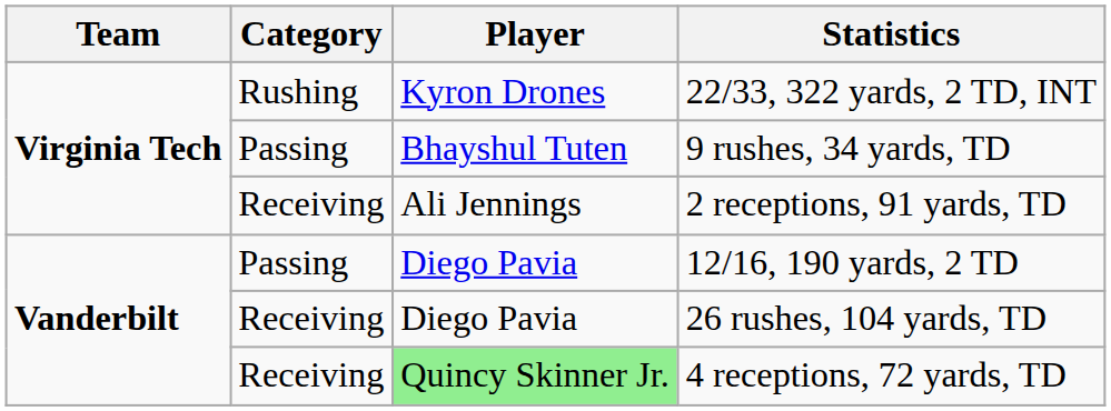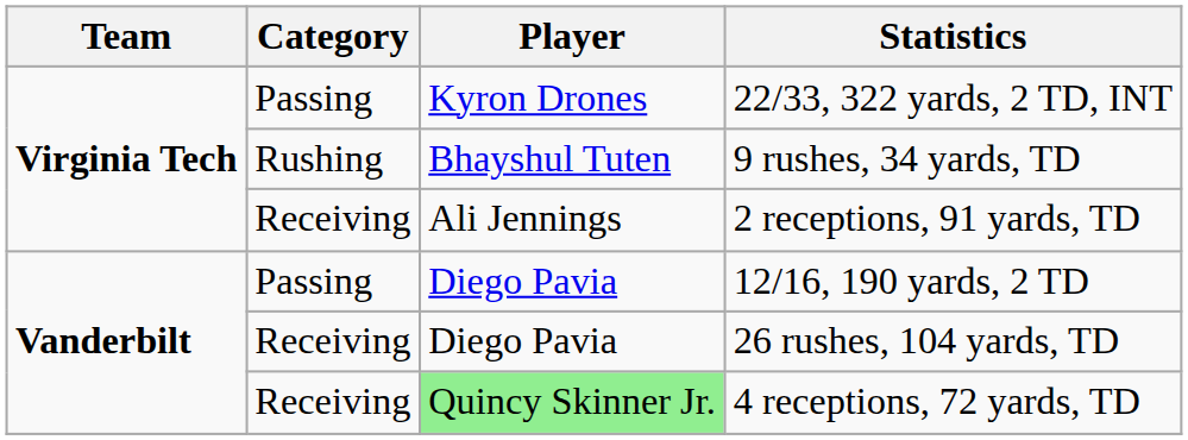22/33, 322 yards, 2 TD, INT | Category: Rushing -> Passing
9 rushes, 34 yards, TD | Category: Passing -> Rushing
